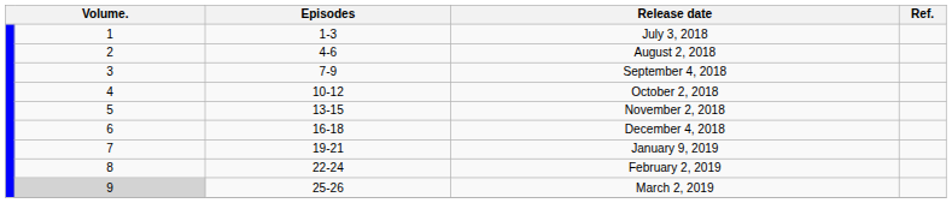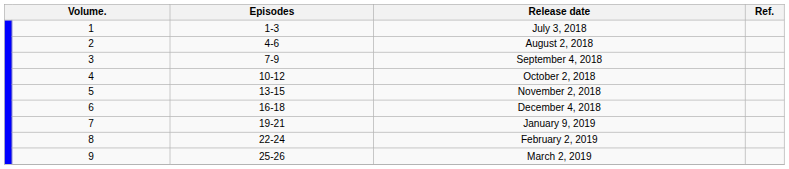March 2, 2019 | column 2: lightgrey background -> no background
